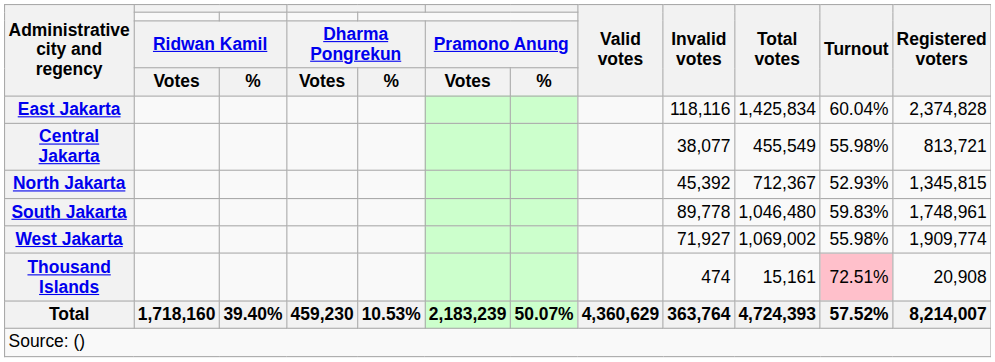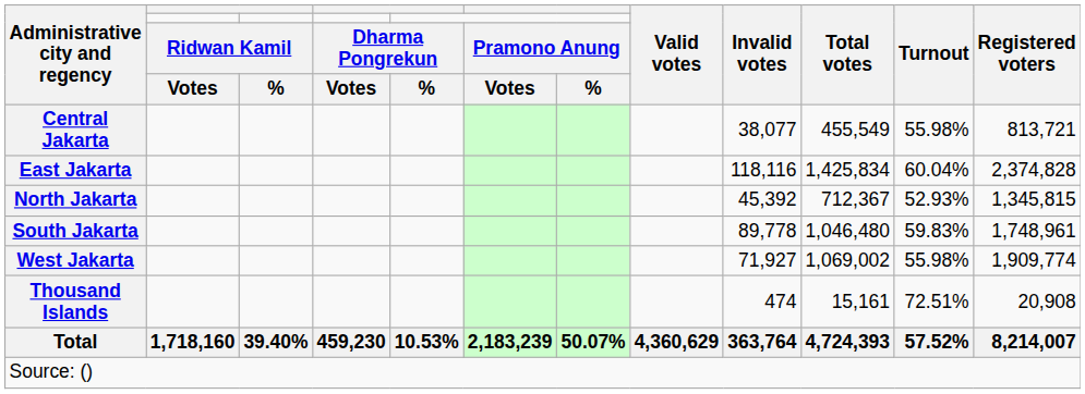rows swapped: Central Jakarta <-> East Jakarta
Thousand Islands | Turnout: pink background -> no background
